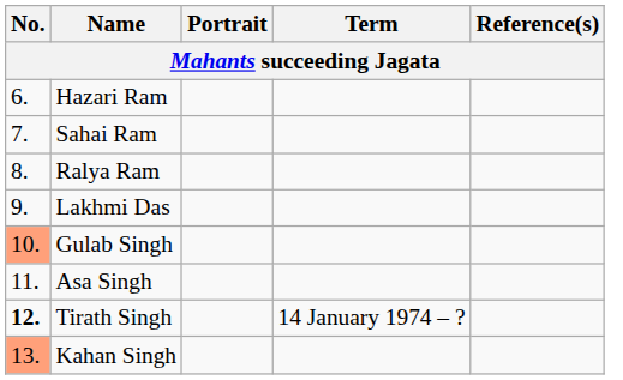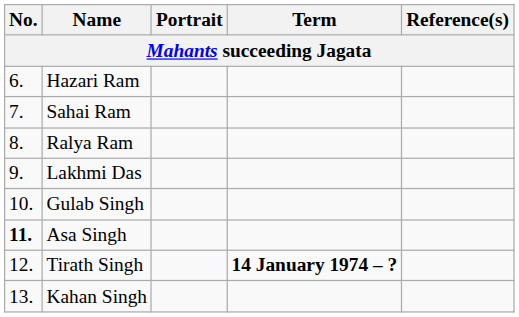Gulab Singh | No.: lightsalmon background -> no background
Asa Singh | No.: normal -> bold
Tirath Singh | No.: bold -> normal
Tirath Singh | Term: normal -> bold
Kahan Singh | No.: lightsalmon background -> no background
